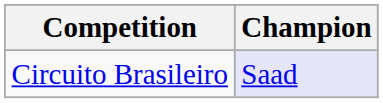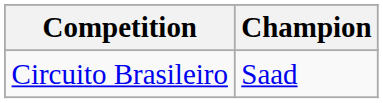Circuito Brasileiro | Champion: lavender background -> no background
